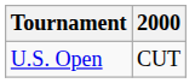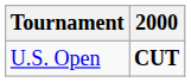U.S. Open | 2000: normal -> bold
